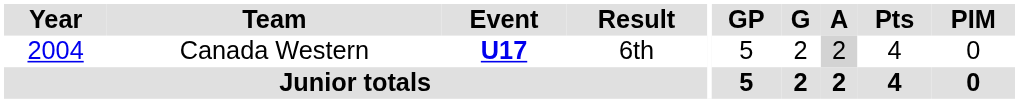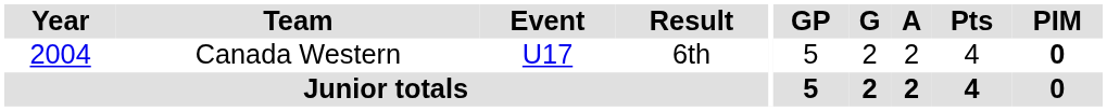Canada Western | Event: bold -> normal
Canada Western | A: lightgrey background -> no background
Canada Western | PIM: normal -> bold
